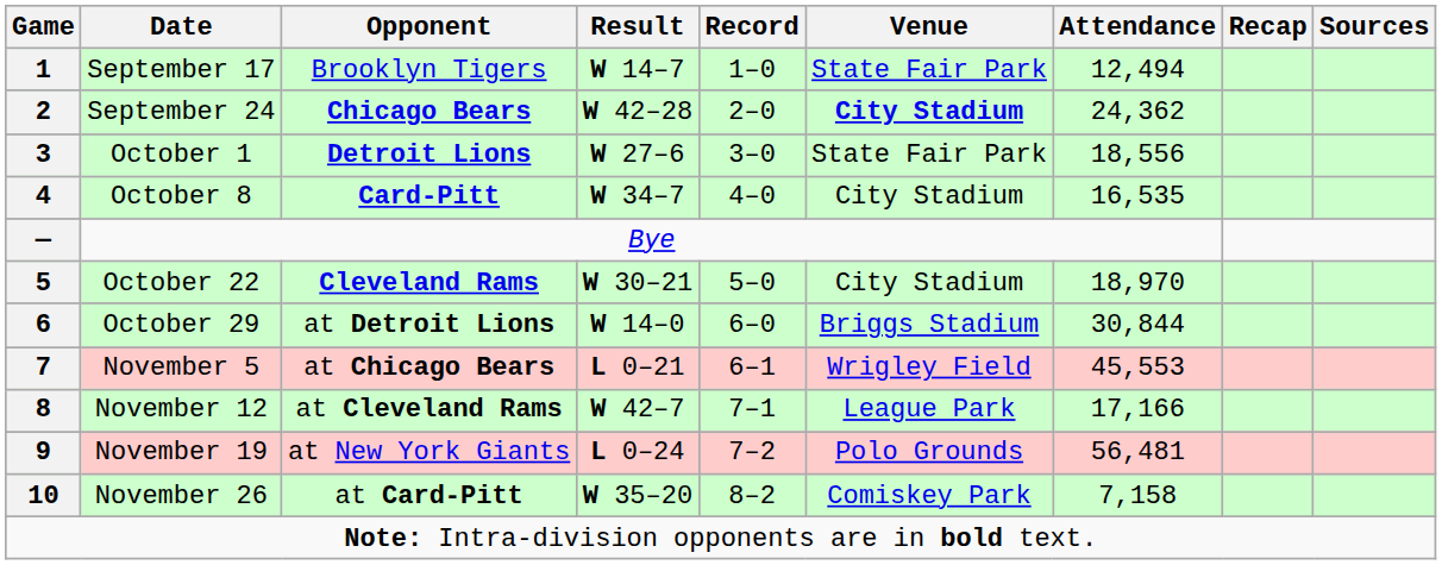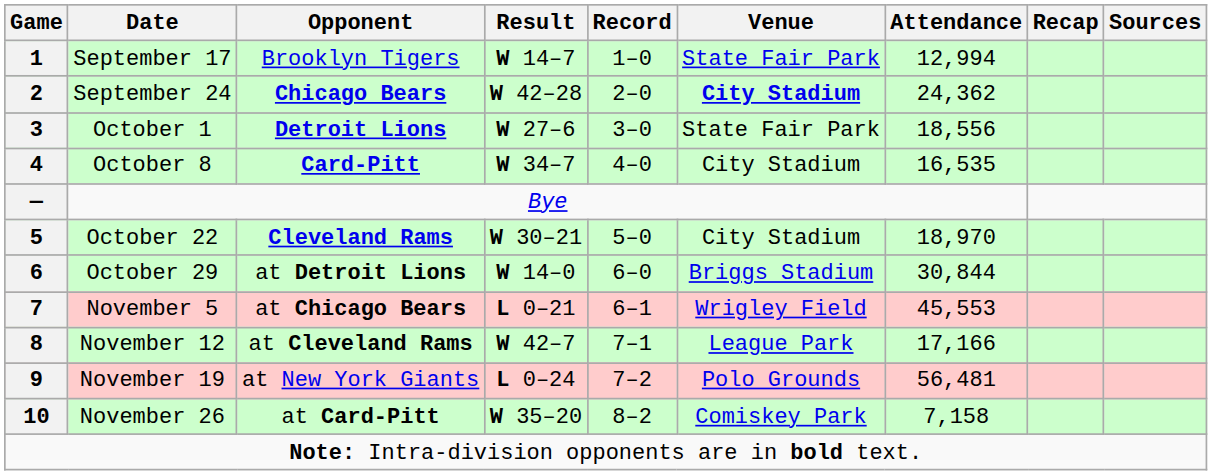1 | Attendance: 12,494 -> 12,994
